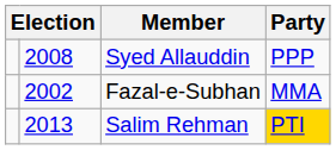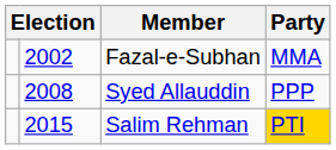rows swapped: Fazal-e-Subhan <-> Syed Allauddin
Salim Rehman | column 2: 2013 -> 2015
